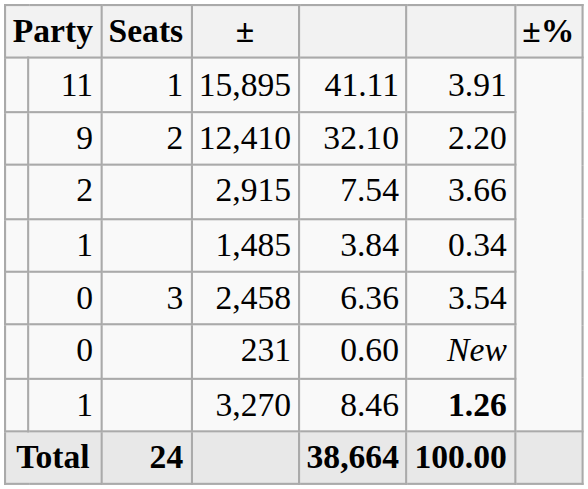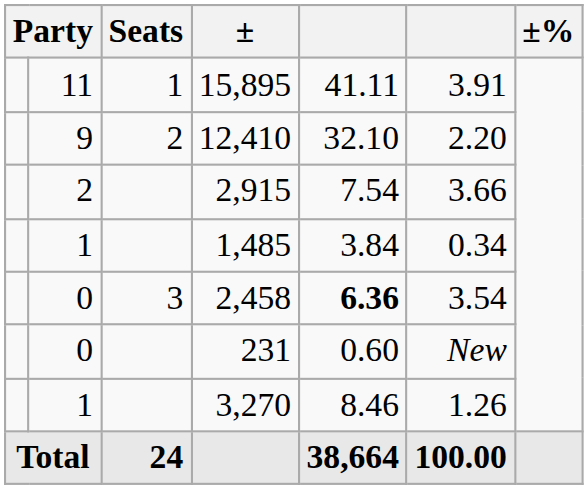2,458 | column 5: normal -> bold
3,270 | column 6: bold -> normal
